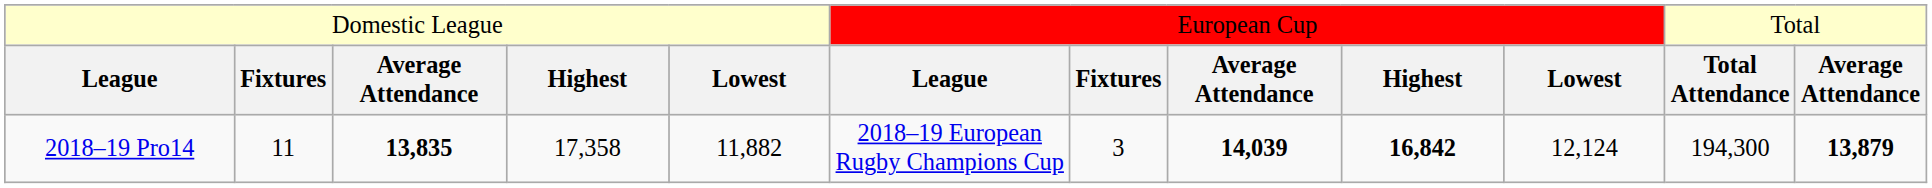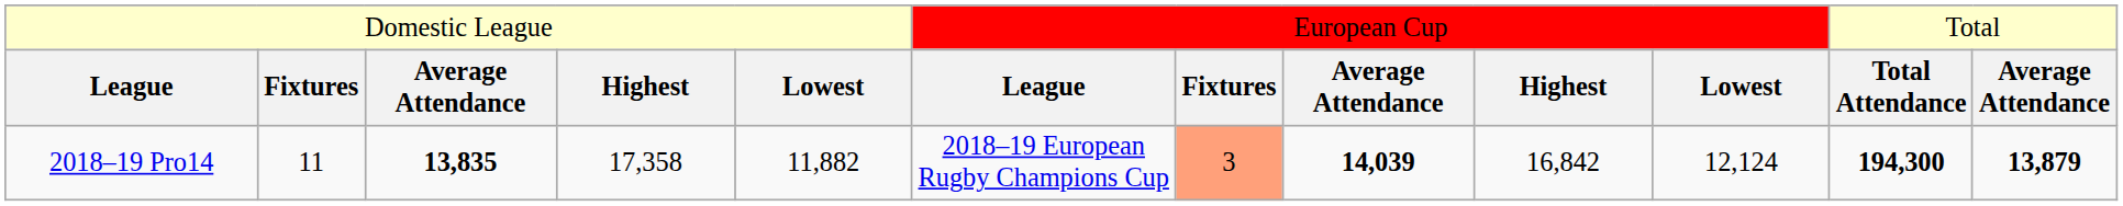2018–19 Pro14 | column 7: no background -> lightsalmon background
2018–19 Pro14 | column 9: bold -> normal
2018–19 Pro14 | column 11: normal -> bold
